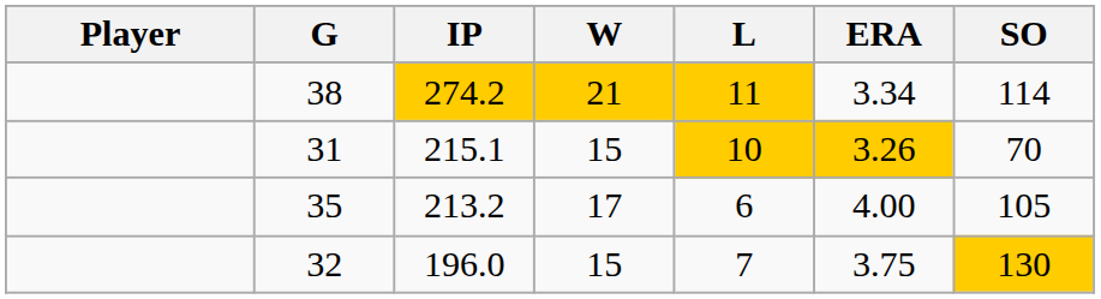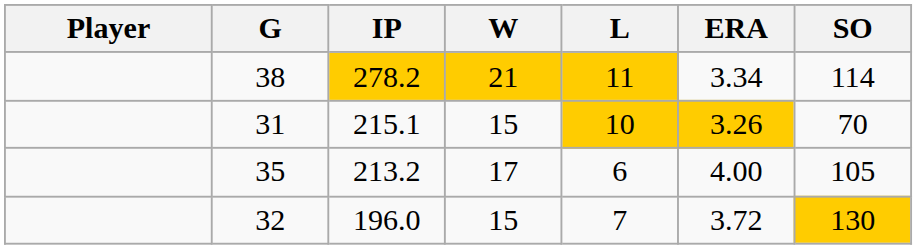38 | IP: 274.2 -> 278.2
32 | ERA: 3.75 -> 3.72
